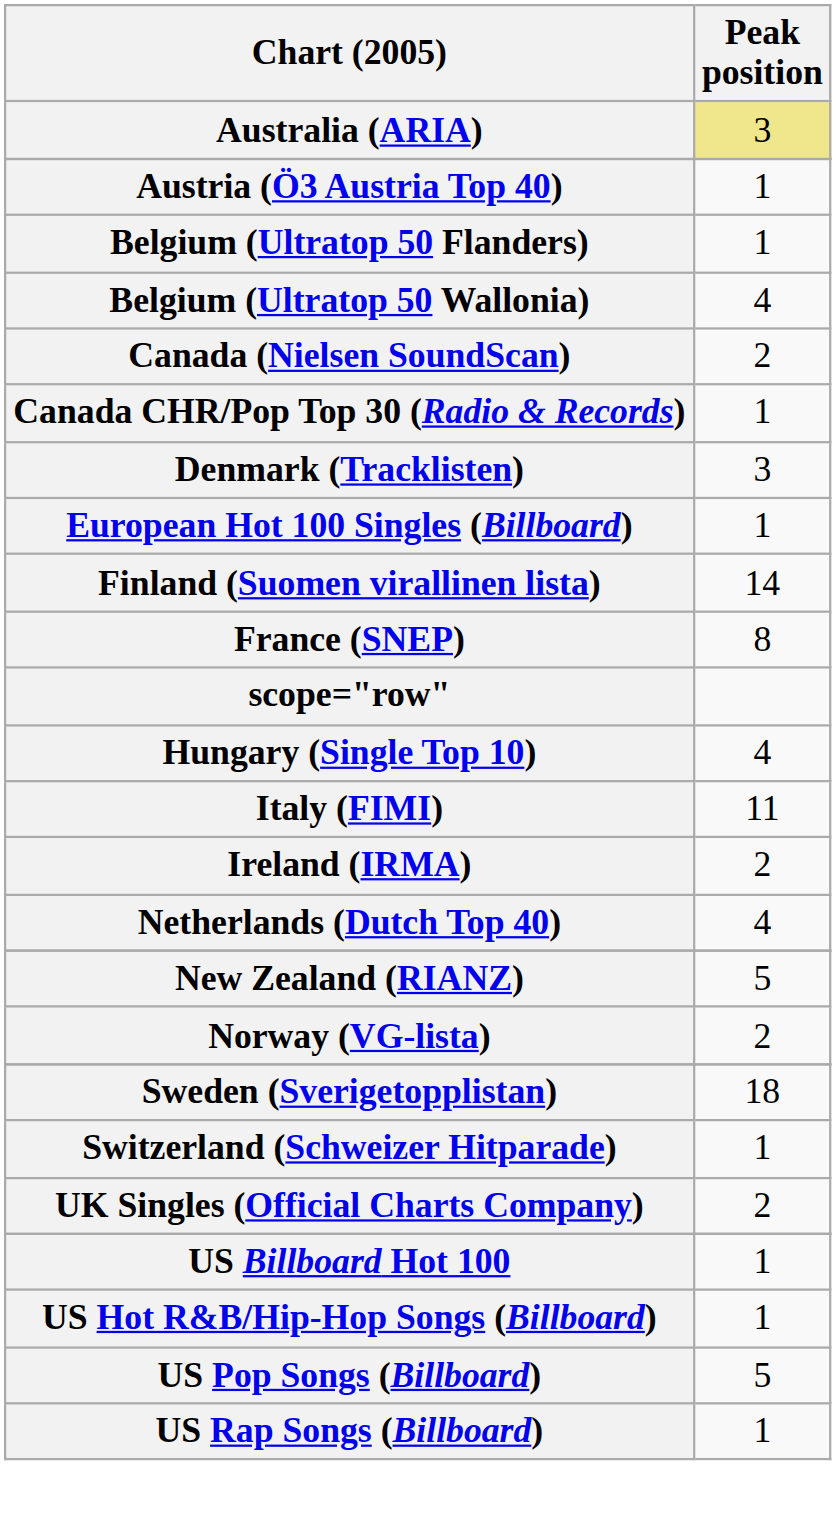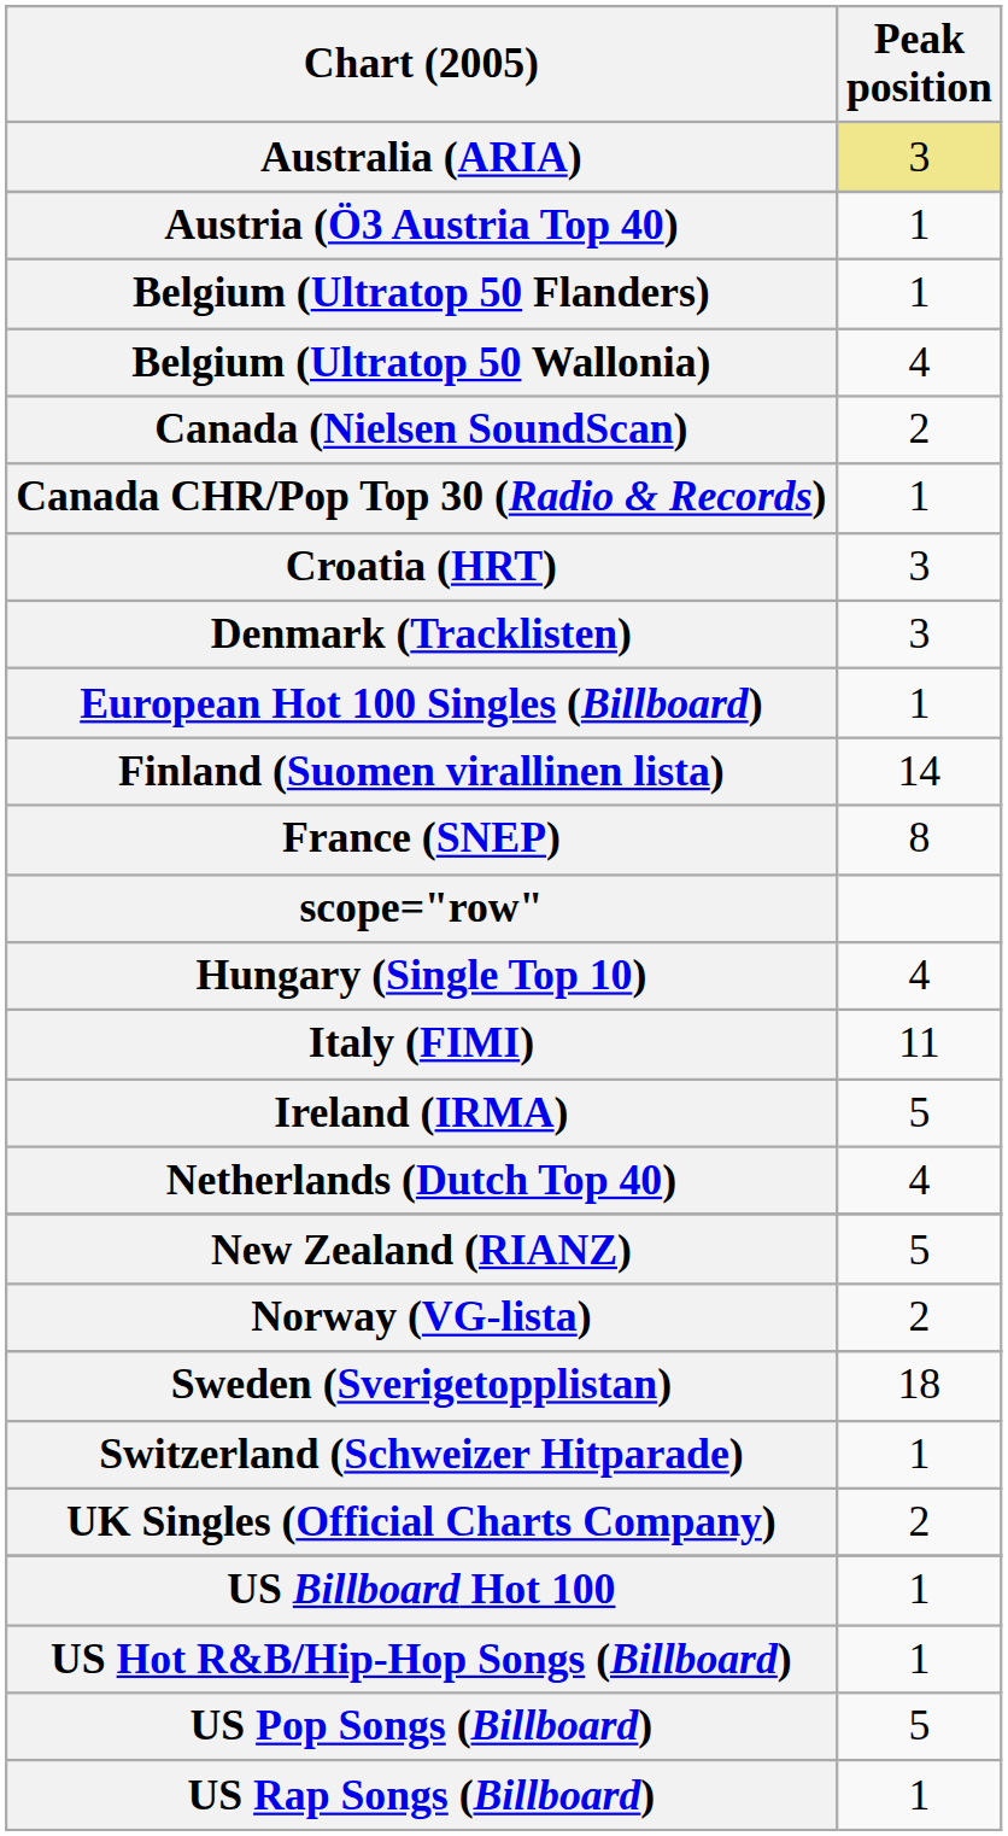+ row: Croatia (HRT) | 3
Ireland (IRMA) | Peak position: 2 -> 5
